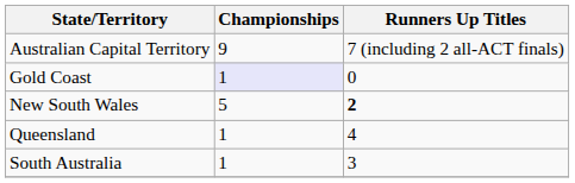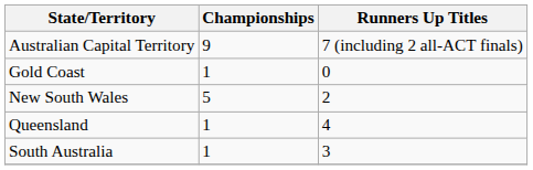Gold Coast | Championships: lavender background -> no background
New South Wales | Runners Up Titles: bold -> normal
